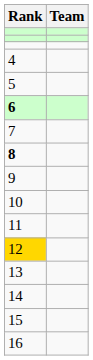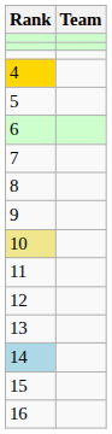row 5 | Rank: no background -> gold background
row 7 | Rank: bold -> normal
row 9 | Rank: bold -> normal
row 11 | Rank: no background -> khaki background
row 13 | Rank: gold background -> no background
row 15 | Rank: no background -> lightblue background
